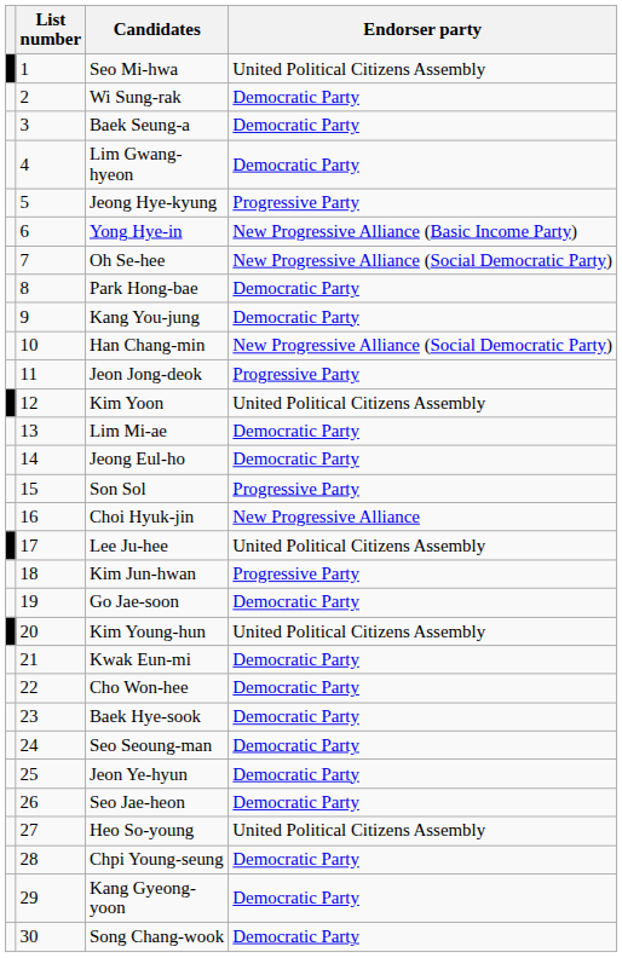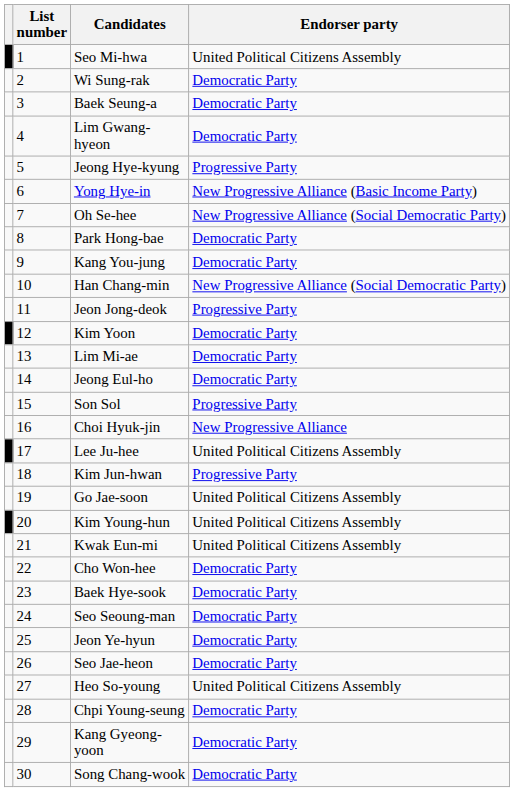Kim Yoon | Endorser party: United Political Citizens Assembly -> Democratic Party
Go Jae-soon | Endorser party: Democratic Party -> United Political Citizens Assembly
Kwak Eun-mi | Endorser party: Democratic Party -> United Political Citizens Assembly
